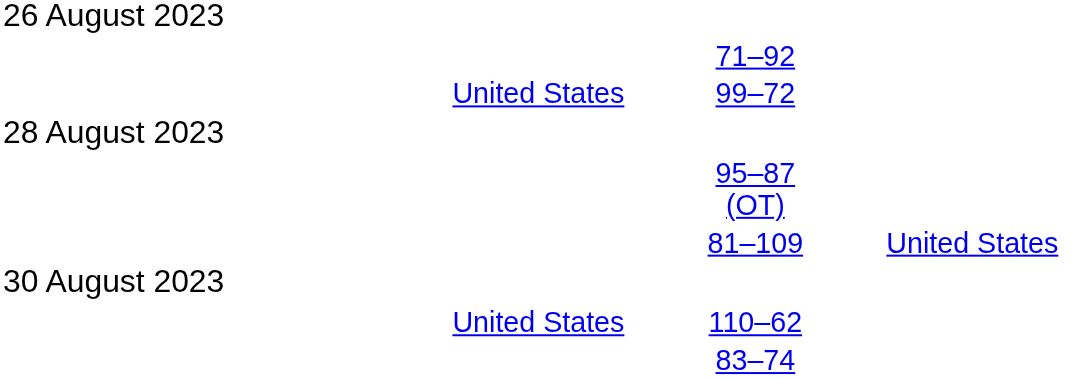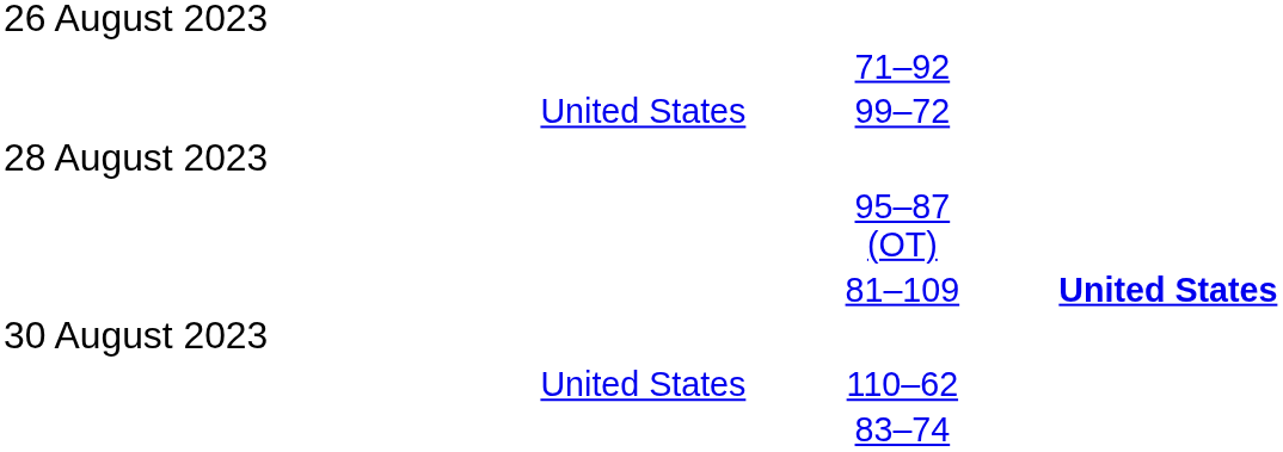81–109 | column 3: normal -> bold
